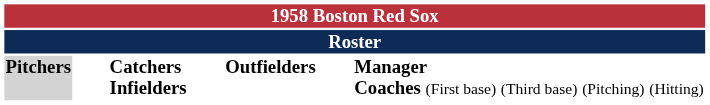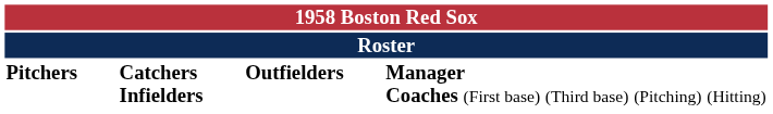Pitchers | column 1: lightgrey background -> no background
